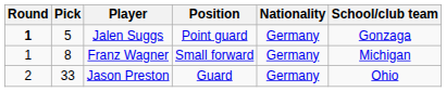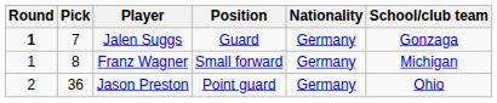Jalen Suggs | Pick: 5 -> 7
Jalen Suggs | Position: Point guard -> Guard
Jason Preston | Pick: 33 -> 36
Jason Preston | Position: Guard -> Point guard
